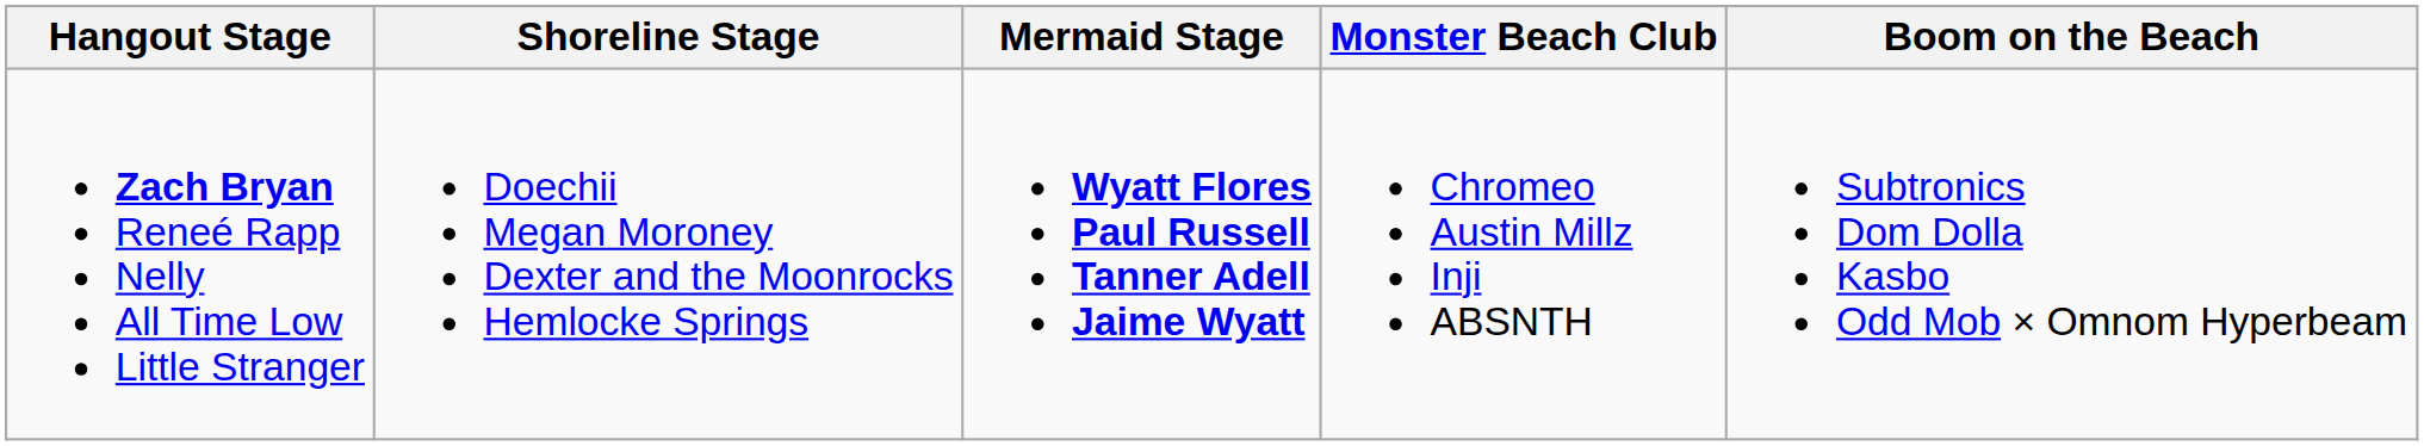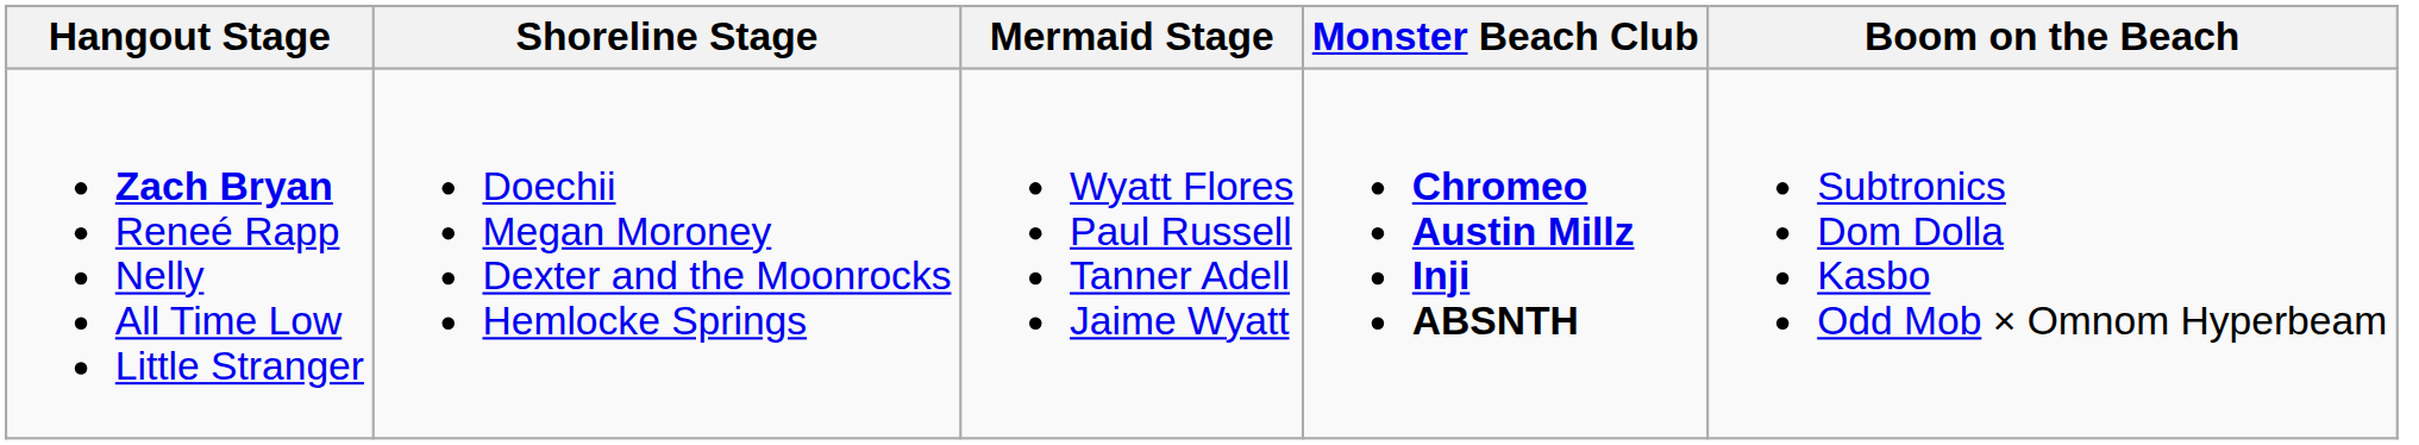row 2 | Mermaid Stage: bold -> normal
row 2 | Monster Beach Club: normal -> bold
